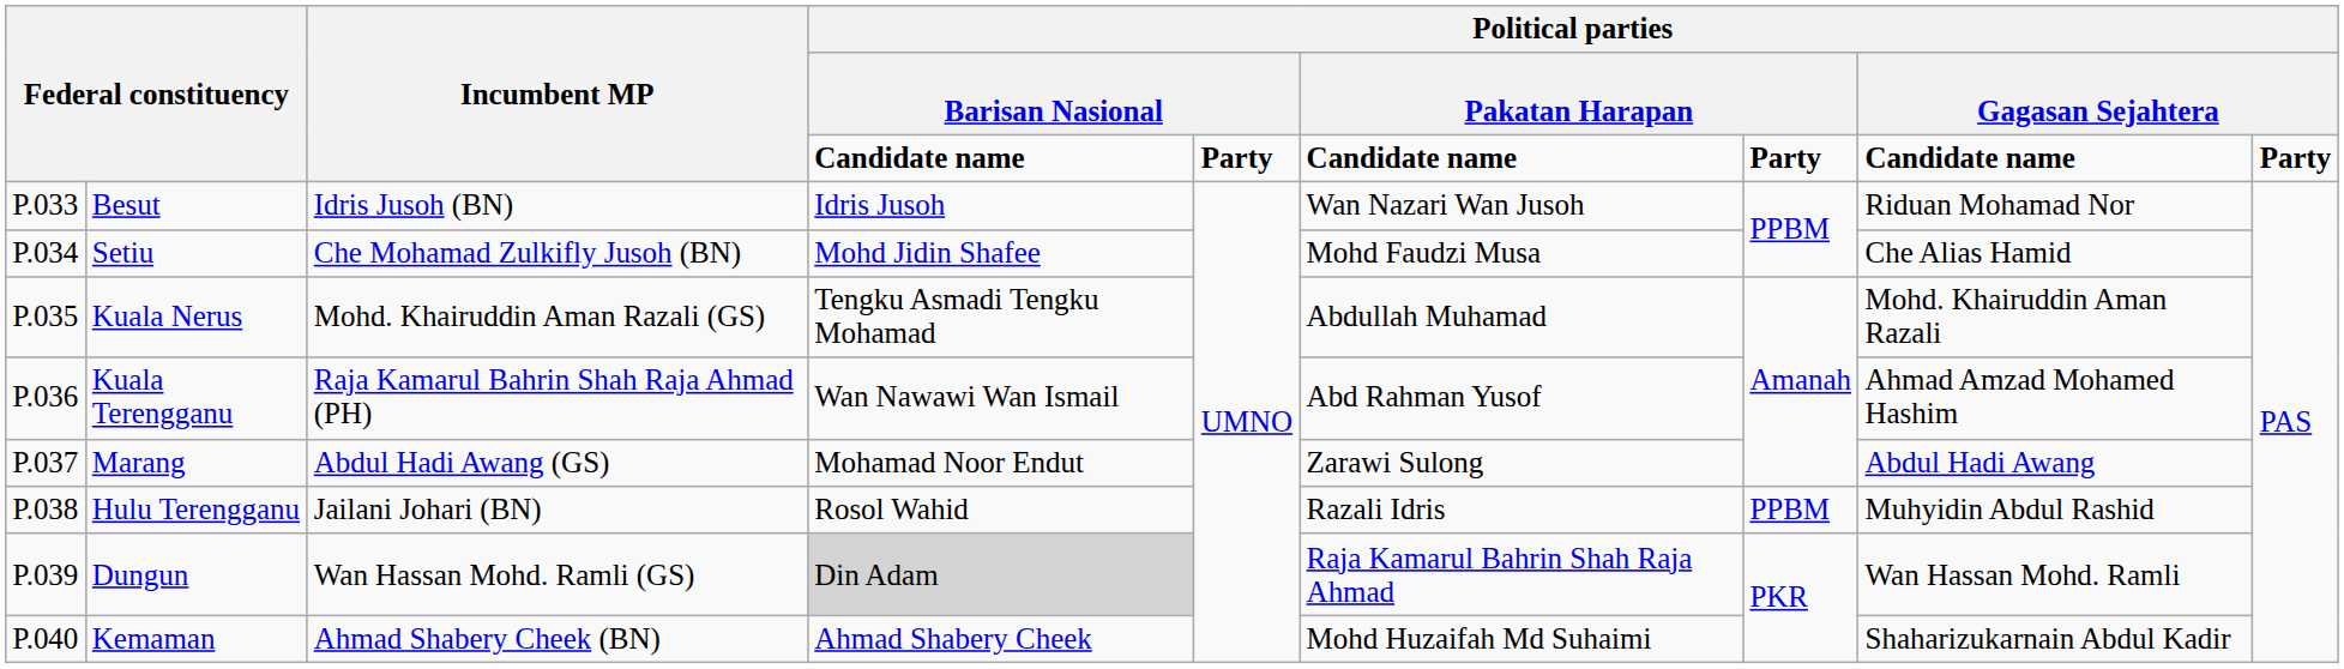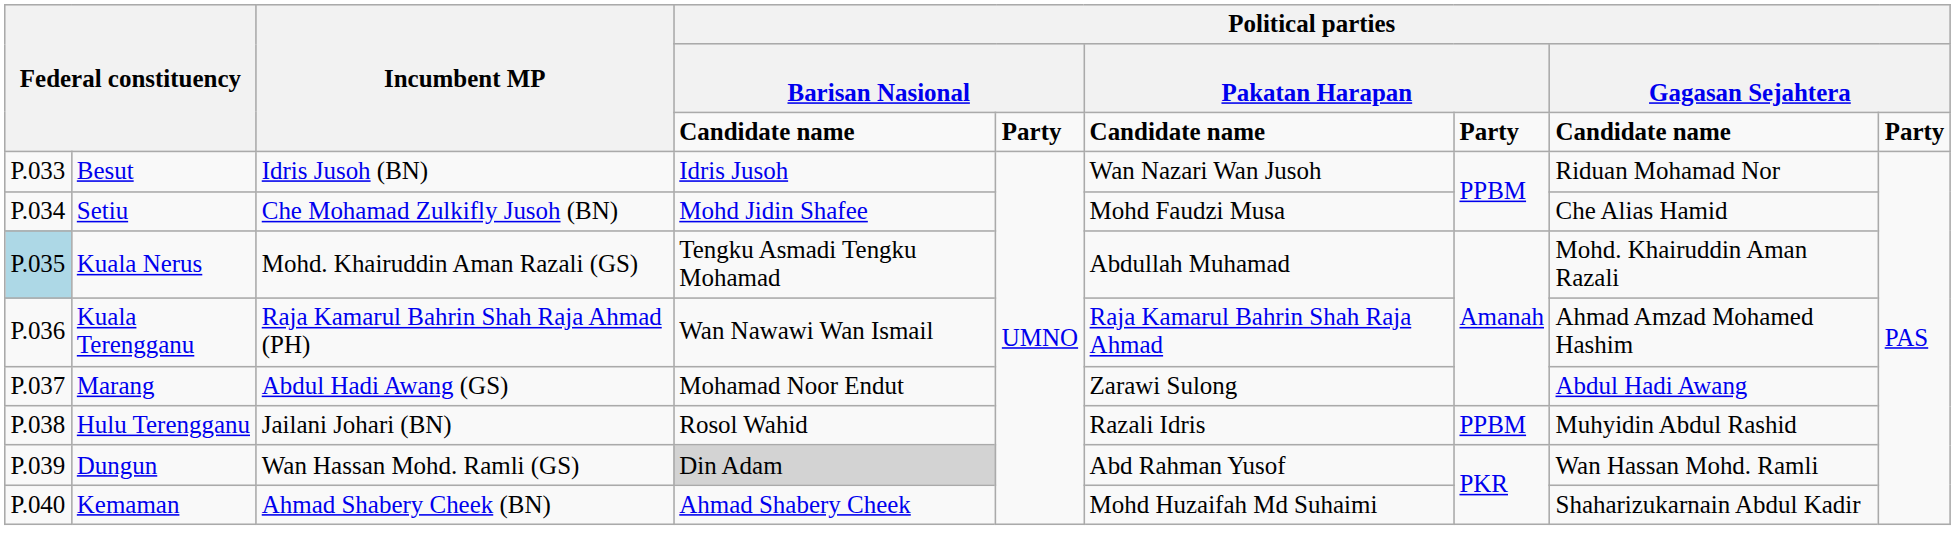Kuala Nerus | column 1: no background -> lightblue background
Kuala Terengganu | column 6: Abd Rahman Yusof -> Raja Kamarul Bahrin Shah Raja Ahmad
Dungun | column 6: Raja Kamarul Bahrin Shah Raja Ahmad -> Abd Rahman Yusof
